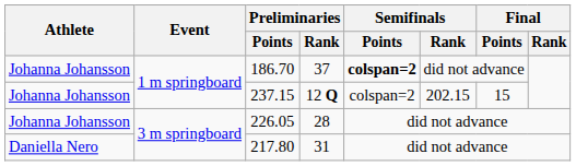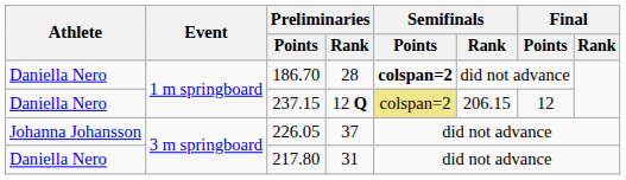186.70 | Athlete: Johanna Johansson -> Daniella Nero
186.70 | Preliminaries / Rank: 37 -> 28
237.15 | Athlete: Johanna Johansson -> Daniella Nero
237.15 | Semifinals / Points: no background -> khaki background
237.15 | Semifinals / Rank: 202.15 -> 206.15
237.15 | Final / Points: 15 -> 12
226.05 | Preliminaries / Rank: 28 -> 37
